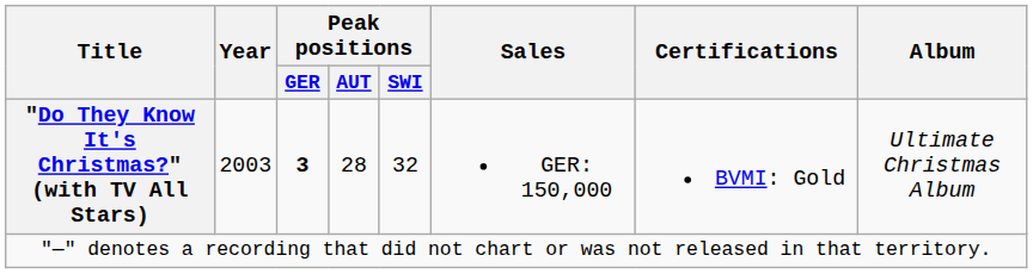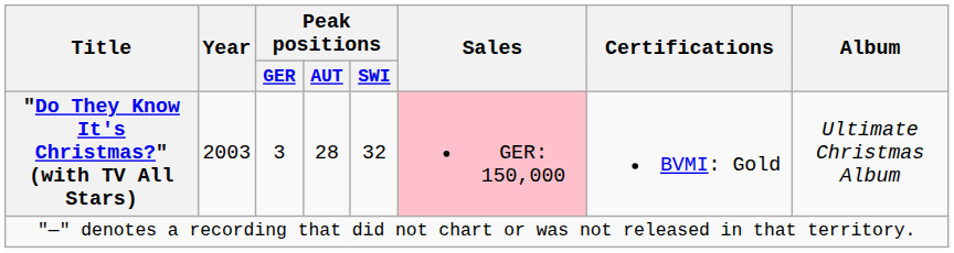row 3 | Peak positions / GER: bold -> normal
row 3 | Sales: no background -> pink background
